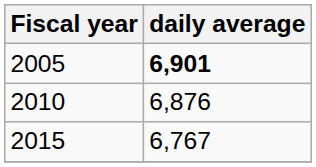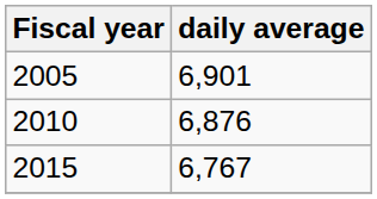2005 | daily average: bold -> normal
